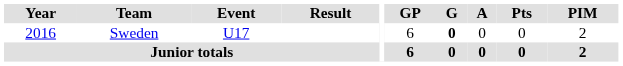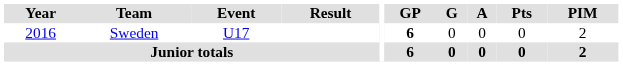Sweden | GP: normal -> bold
Sweden | G: bold -> normal
